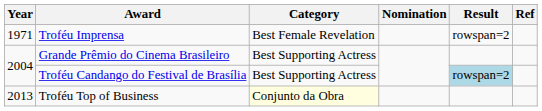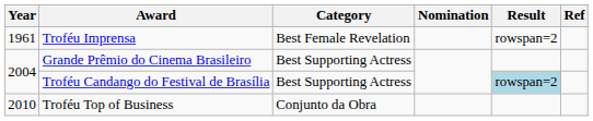Troféu Imprensa | Year: 1971 -> 1961
Troféu Top of Business | Year: 2013 -> 2010
Troféu Top of Business | Category: lightyellow background -> no background
